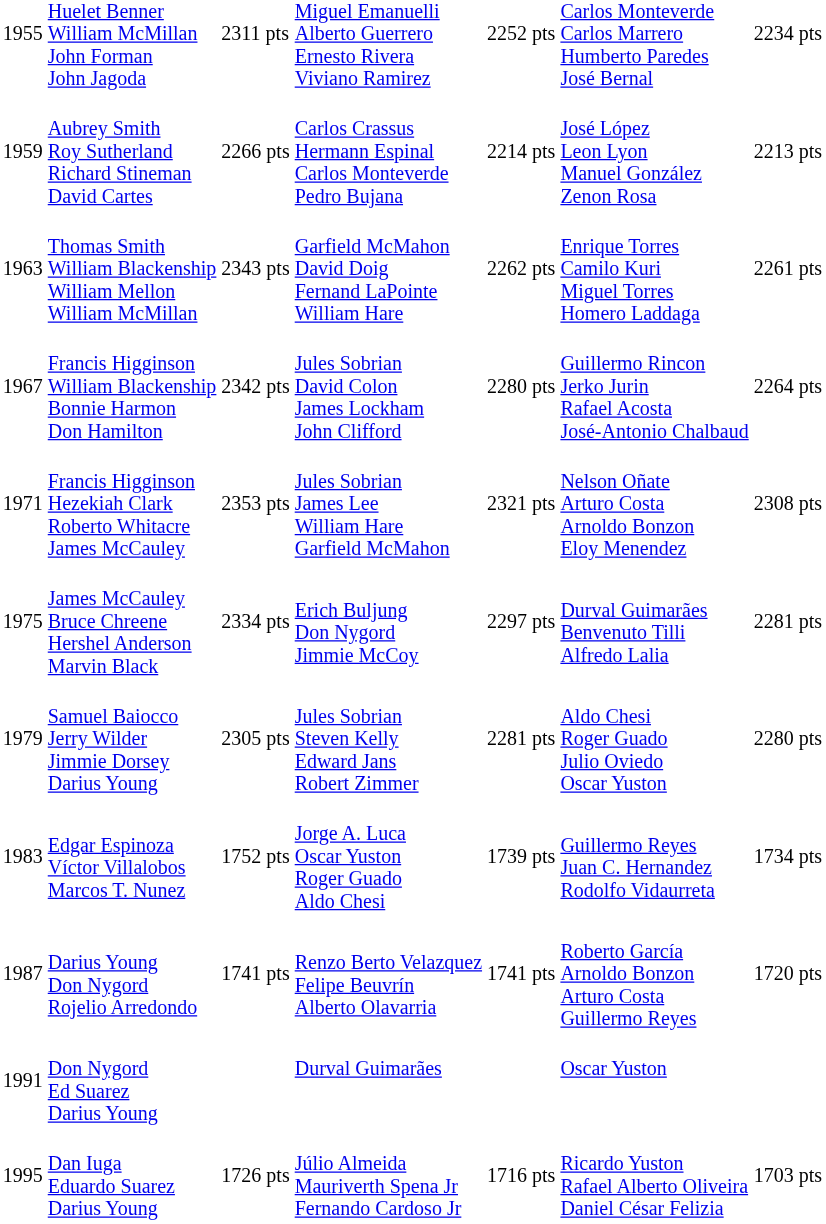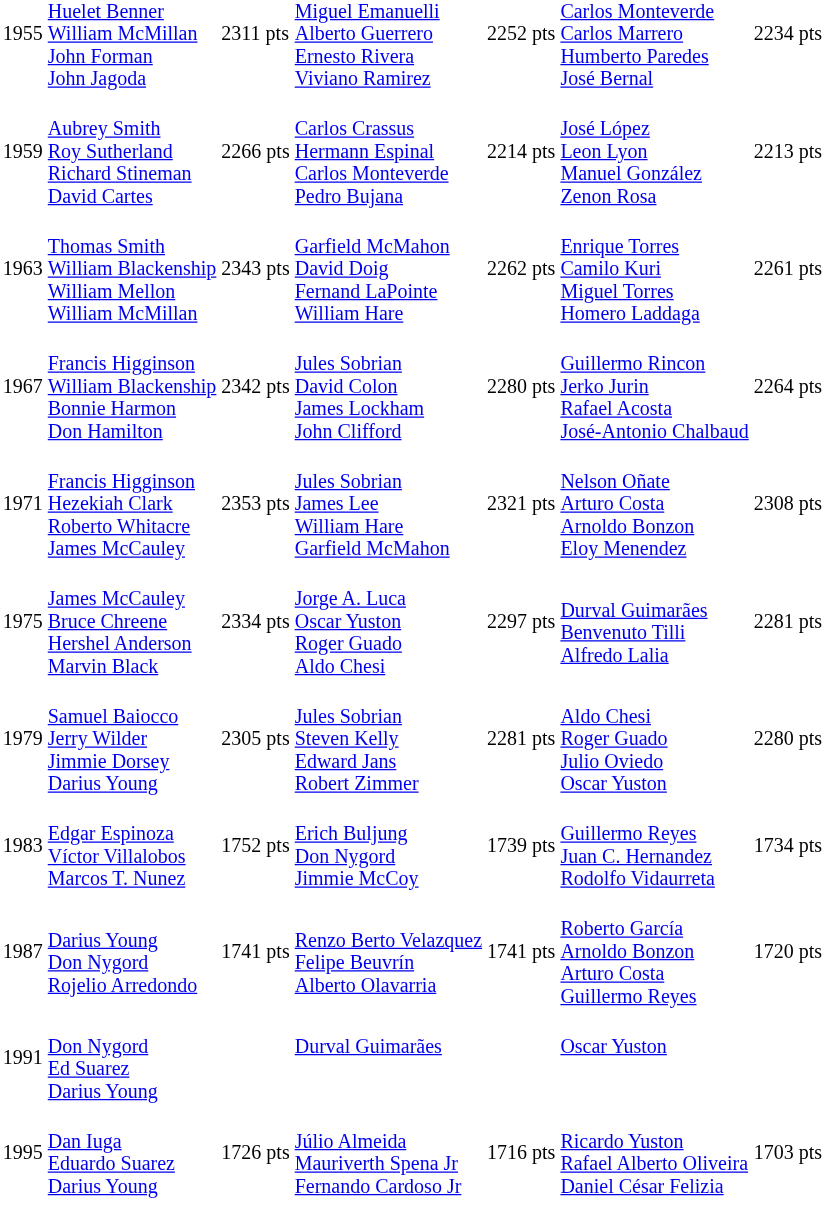James McCauley Bruce Chreene Hershel Anderson Marvin Black | column 4: Erich Buljung Don Nygord Jimmie McCoy -> Jorge A. Luca Oscar Yuston Roger Guado Aldo Chesi
Edgar Espinoza Víctor Villalobos Marcos T. Nunez | column 4: Jorge A. Luca Oscar Yuston Roger Guado Aldo Chesi -> Erich Buljung Don Nygord Jimmie McCoy
